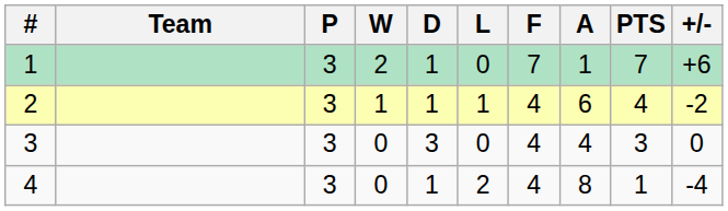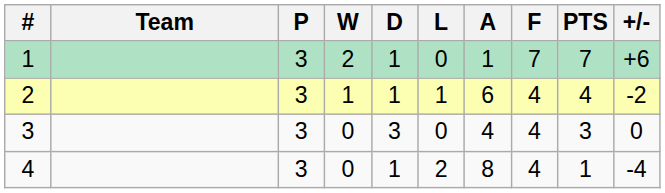columns swapped: F <-> A
